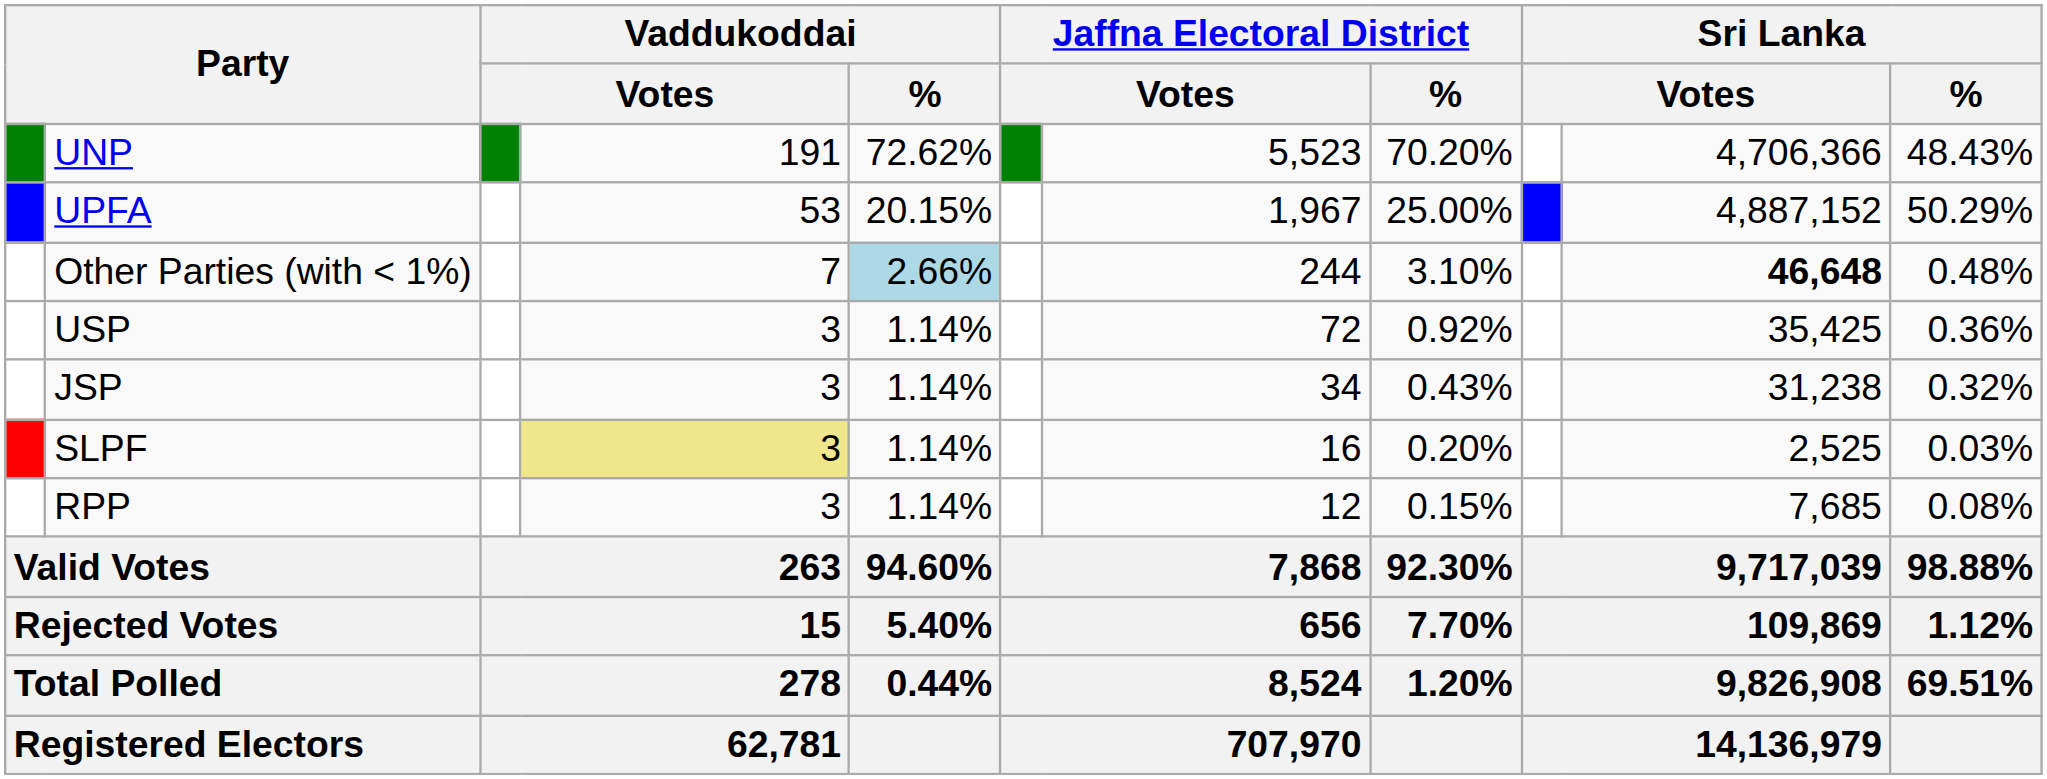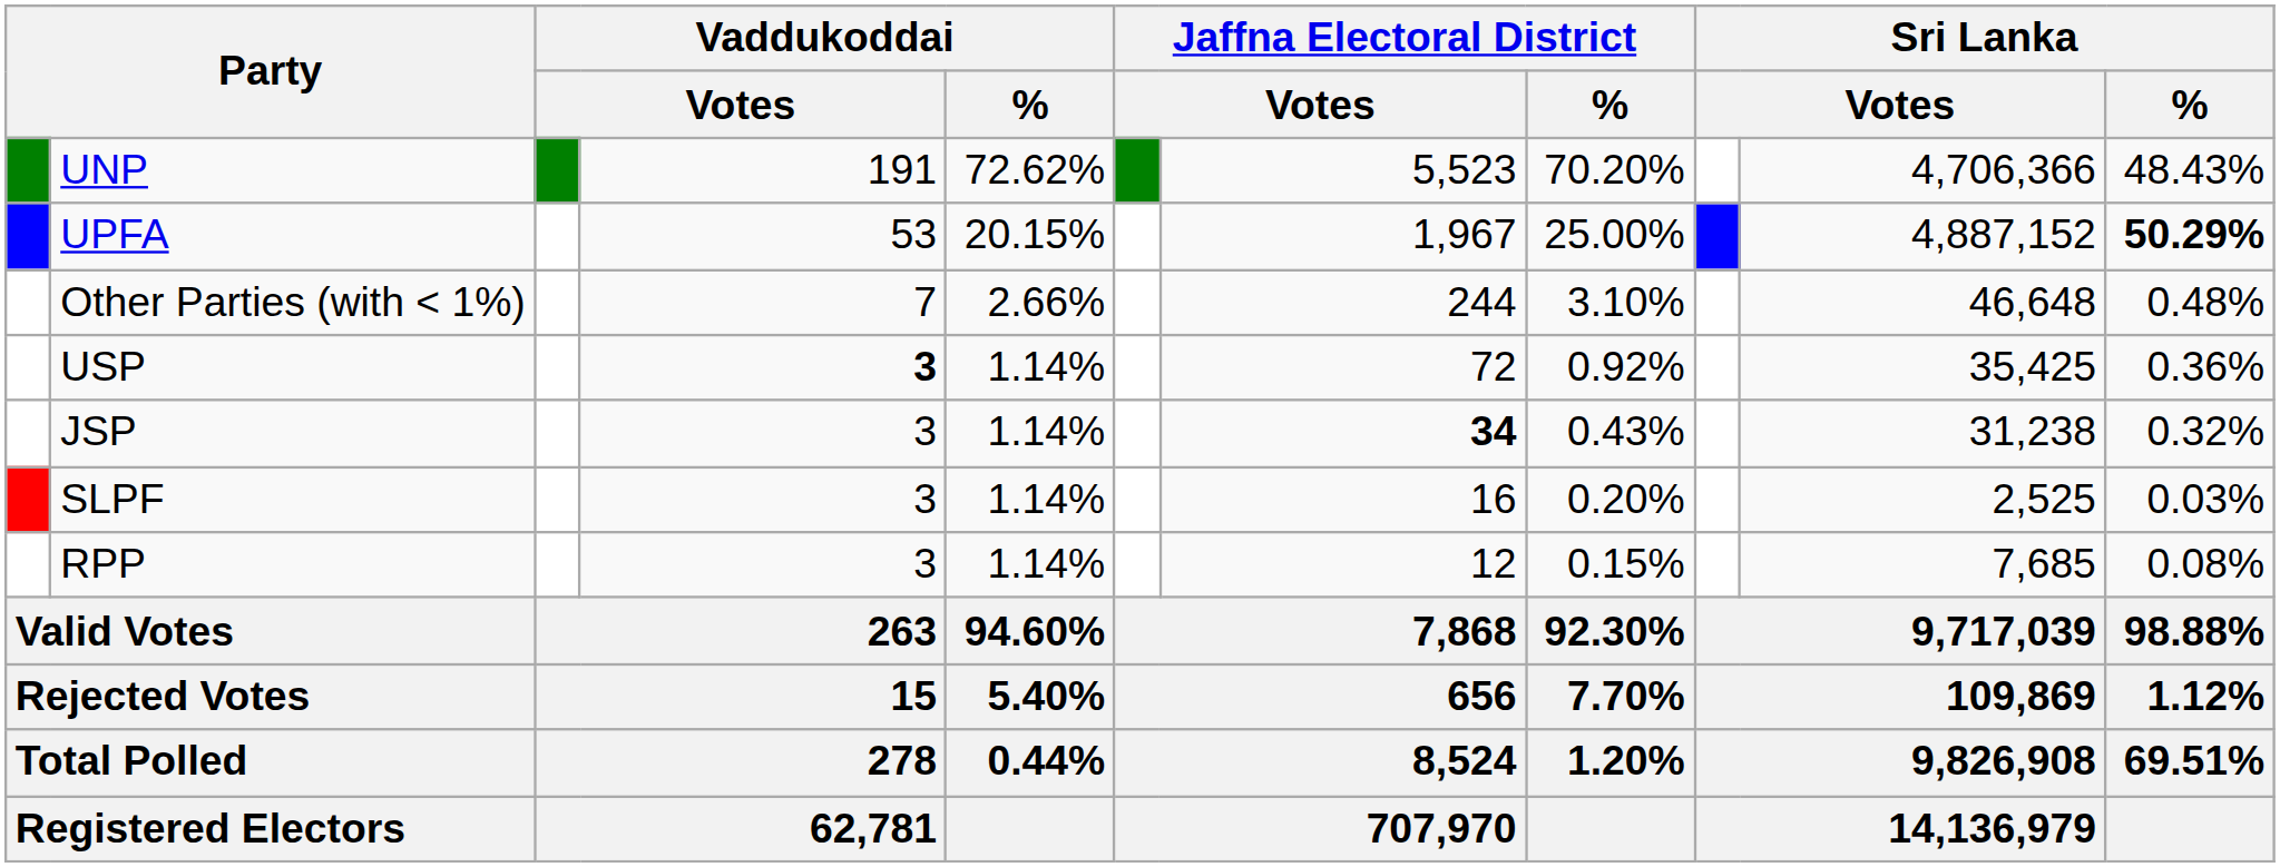UPFA | Sri Lanka / %: normal -> bold
Other Parties (with < 1%) | Vaddukoddai / %: lightblue background -> no background
Other Parties (with < 1%) | column 10: bold -> normal
USP | column 4: normal -> bold
JSP | column 7: normal -> bold
SLPF | column 4: khaki background -> no background
